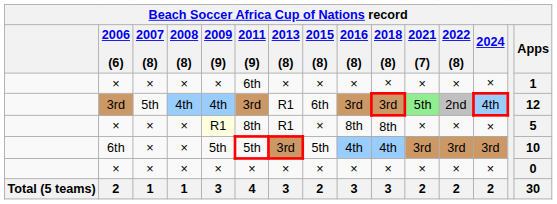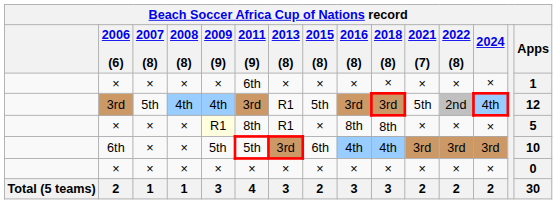row 4 | 2015 (8): 6th -> 5th
row 4 | 2021 (7): lightgreen background -> no background
row 6 | 2015 (8): 5th -> 6th
